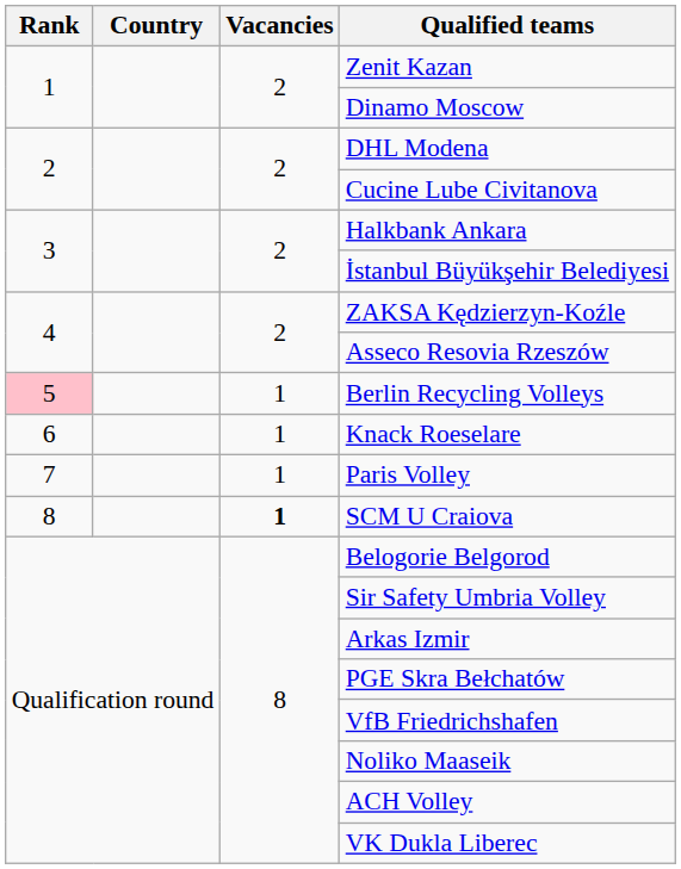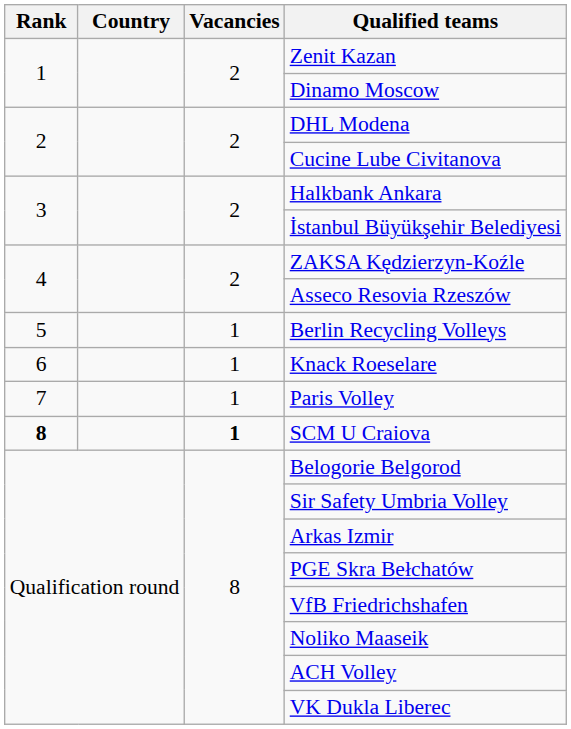Berlin Recycling Volleys | Rank: pink background -> no background
SCM U Craiova | Rank: normal -> bold
